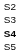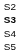S3 | column 1: normal -> bold
S4 | column 1: bold -> normal
